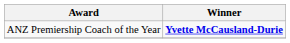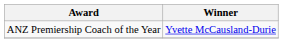ANZ Premiership Coach of the Year | Winner: bold -> normal
